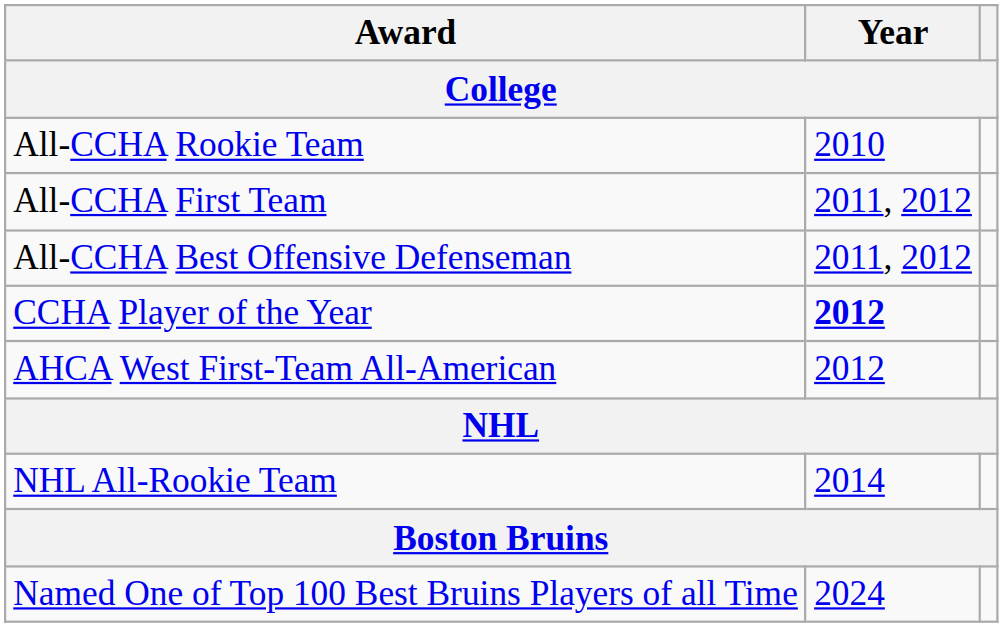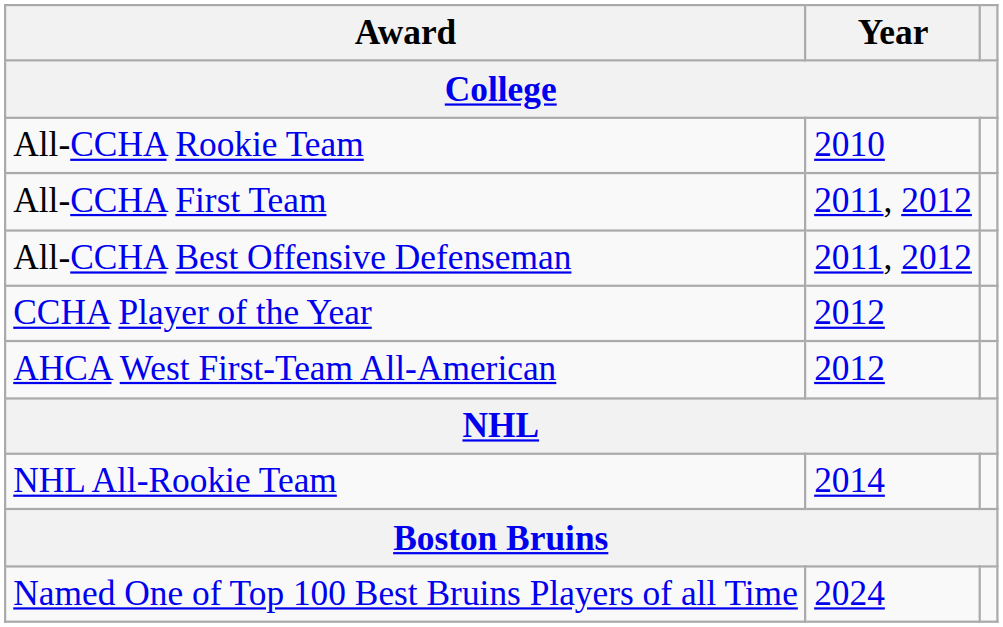CCHA Player of the Year | Year: bold -> normal
